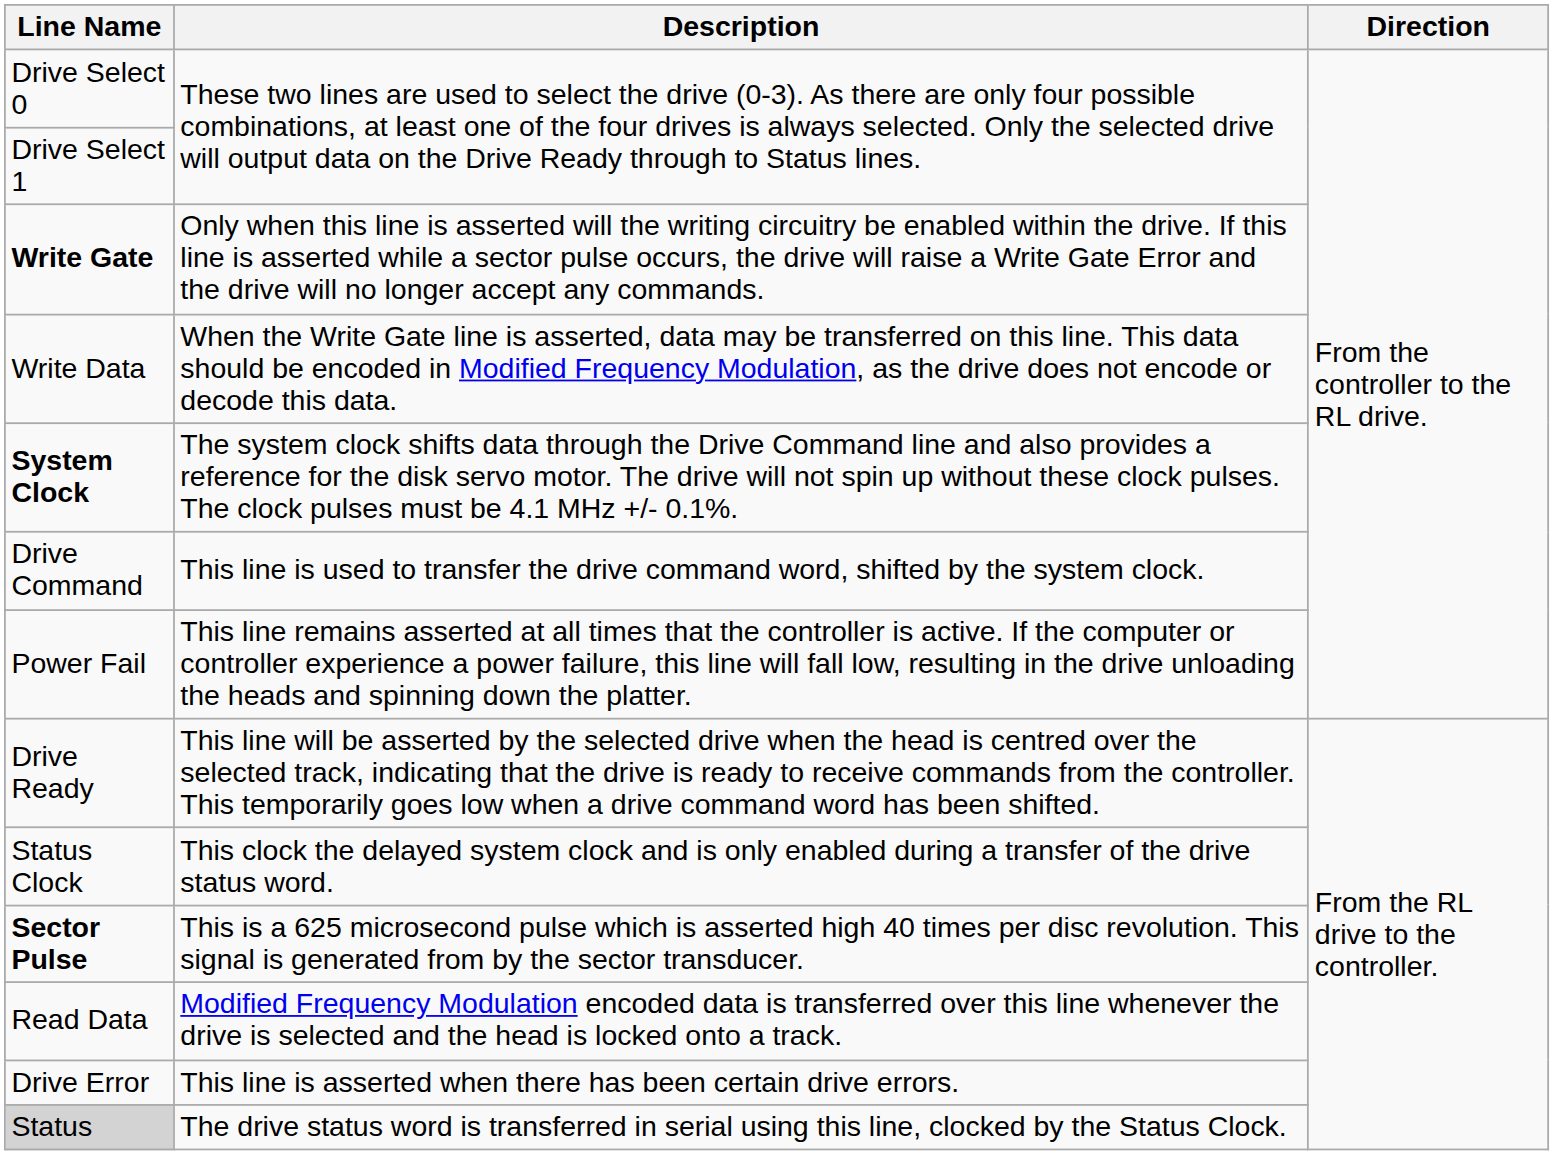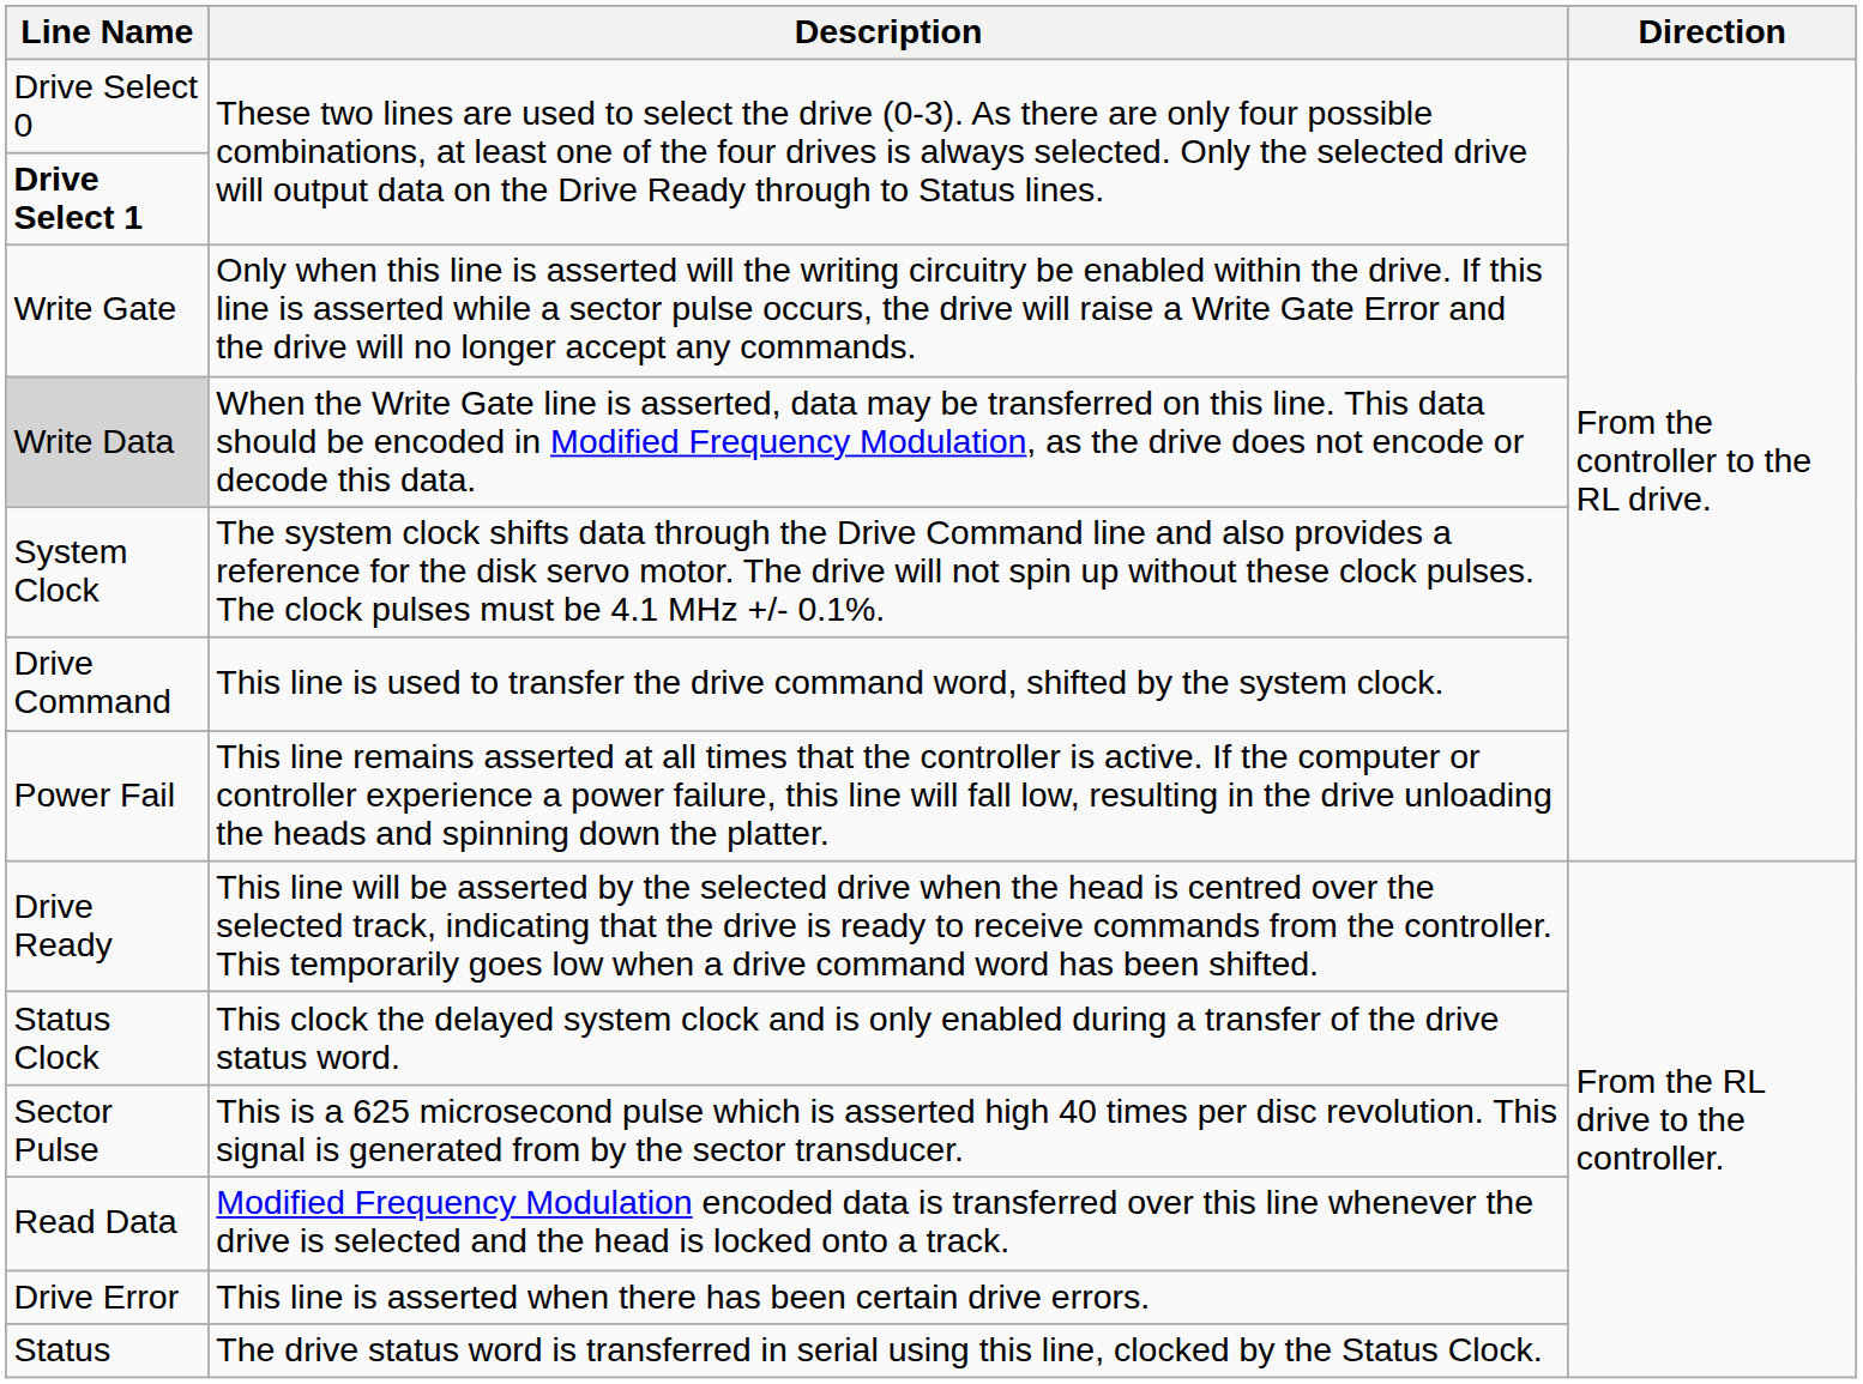Drive Select 1 | Line Name: normal -> bold
Write Gate | Line Name: bold -> normal
Write Data | Line Name: no background -> lightgrey background
System Clock | Line Name: bold -> normal
Sector Pulse | Line Name: bold -> normal
Status | Line Name: lightgrey background -> no background
